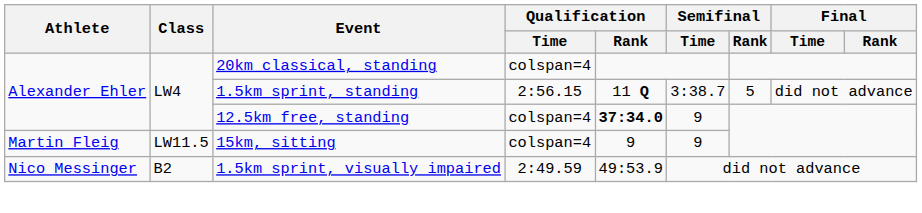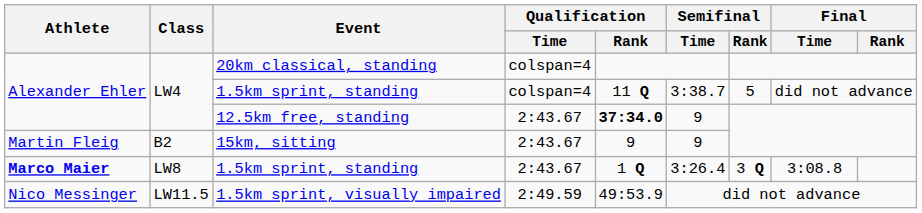Alexander Ehler / 1.5km sprint, standing | Qualification / Time: 2:56.15 -> colspan=4
12.5km free, standing | Qualification / Time: colspan=4 -> 2:43.67
15km, sitting | Class: LW11.5 -> B2
15km, sitting | Qualification / Time: colspan=4 -> 2:43.67
+ row: Marco Maier | LW8 | 1.5km sprint, standing | 2:43.67 | 1 Q | 3:26.4 | 3 Q | 3:08.8
1.5km sprint, visually impaired | Class: B2 -> LW11.5
